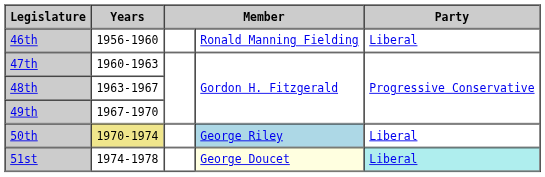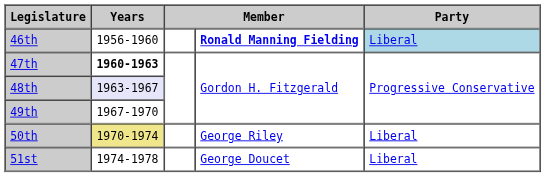46th | column 4: normal -> bold
46th | Party: no background -> lightblue background
47th | Years: normal -> bold
48th | Years: no background -> lavender background
50th | column 4: lightblue background -> no background
51st | column 4: lightyellow background -> no background
51st | Party: paleturquoise background -> no background
